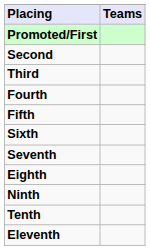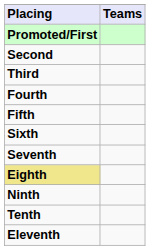Eighth | Placing: no background -> khaki background
